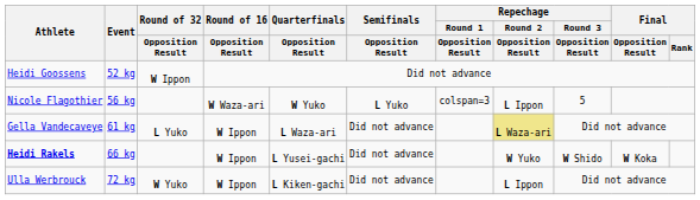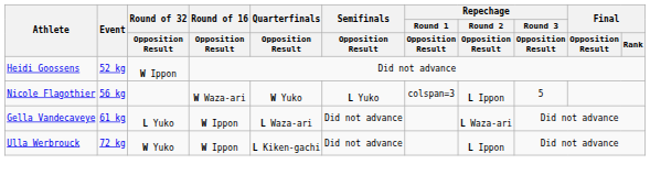Gella Vandecaveye | Repechage / Round 2 / Opposition Result: khaki background -> no background
- row: Heidi Rakels | 66 kg | W Ippon | L Yusei-gachi | Did not advance | W Yuko | W Shido | W Koka
